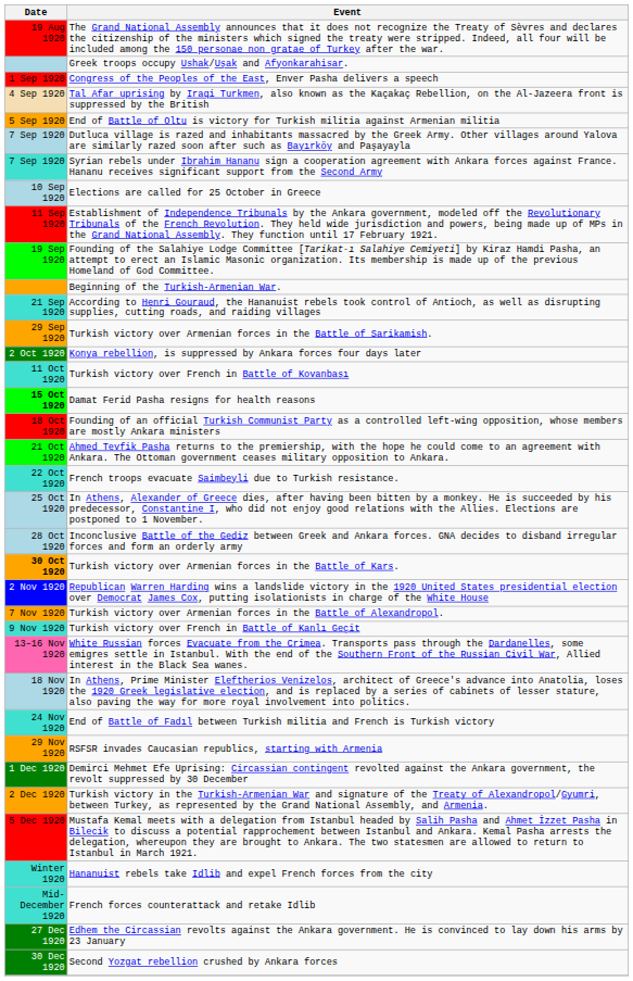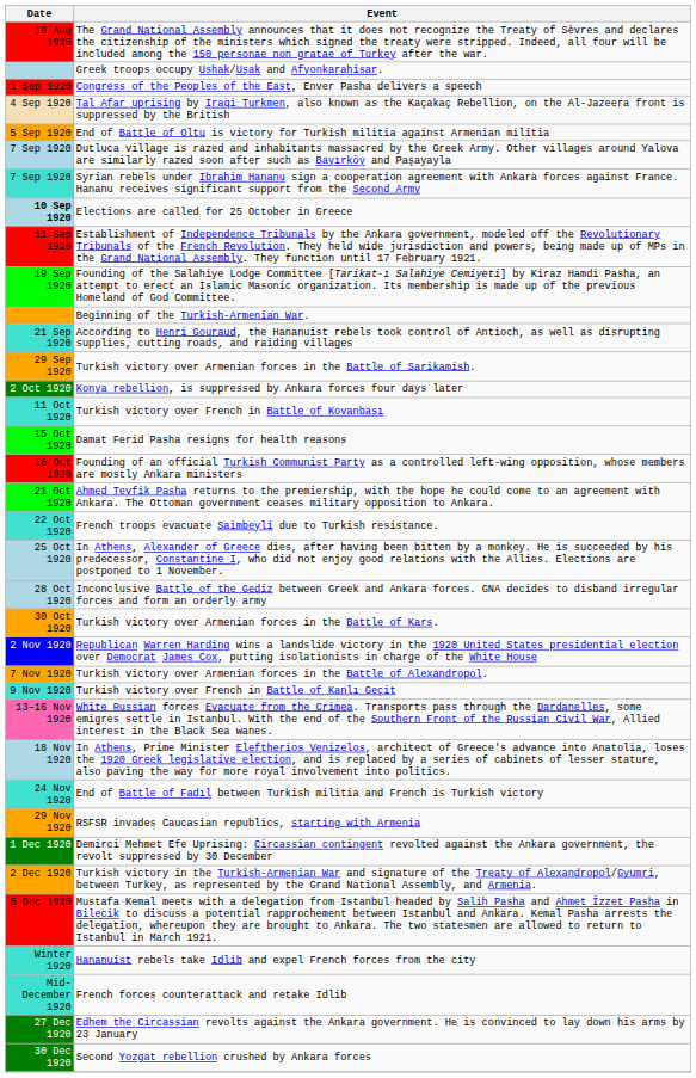Elections are called for 25 October in Greece | Date: normal -> bold
Damat Ferid Pasha resigns for health reasons | Date: bold -> normal
Turkish victory over Armenian forces in the Battle of Kars. | Date: bold -> normal
